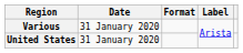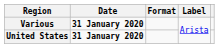Various | Date: normal -> bold
United States | Date: normal -> bold
